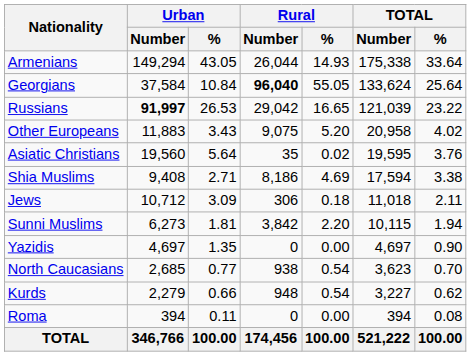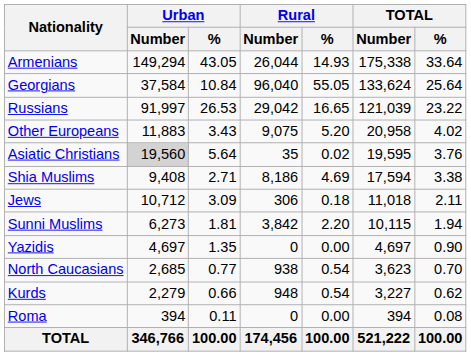Georgians | Rural / Number: bold -> normal
Russians | Urban / Number: bold -> normal
Asiatic Christians | Urban / Number: no background -> lightgrey background
